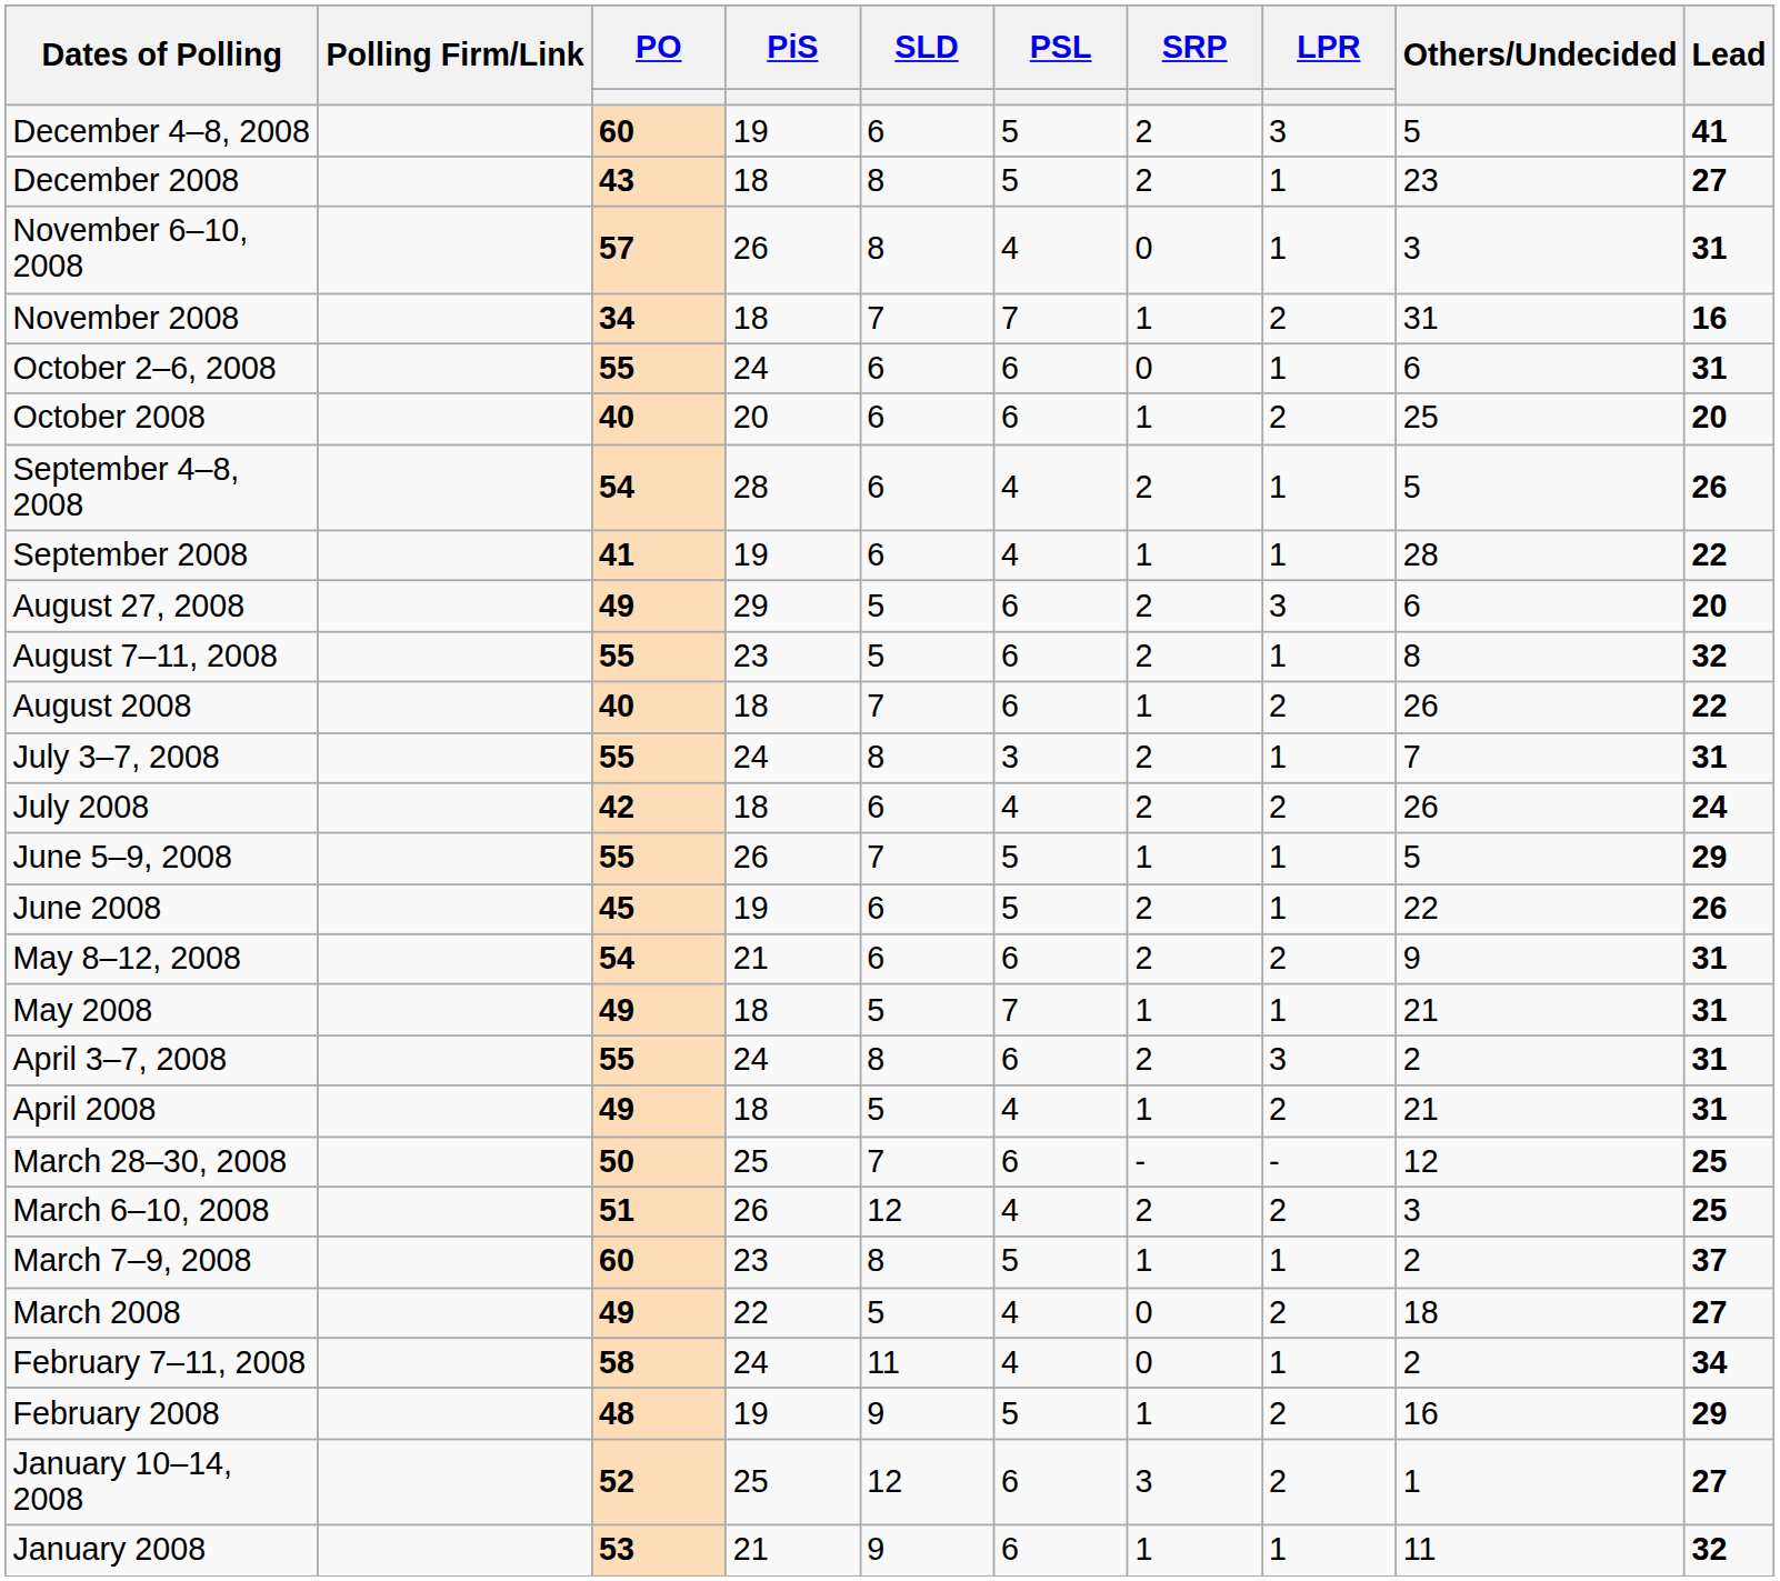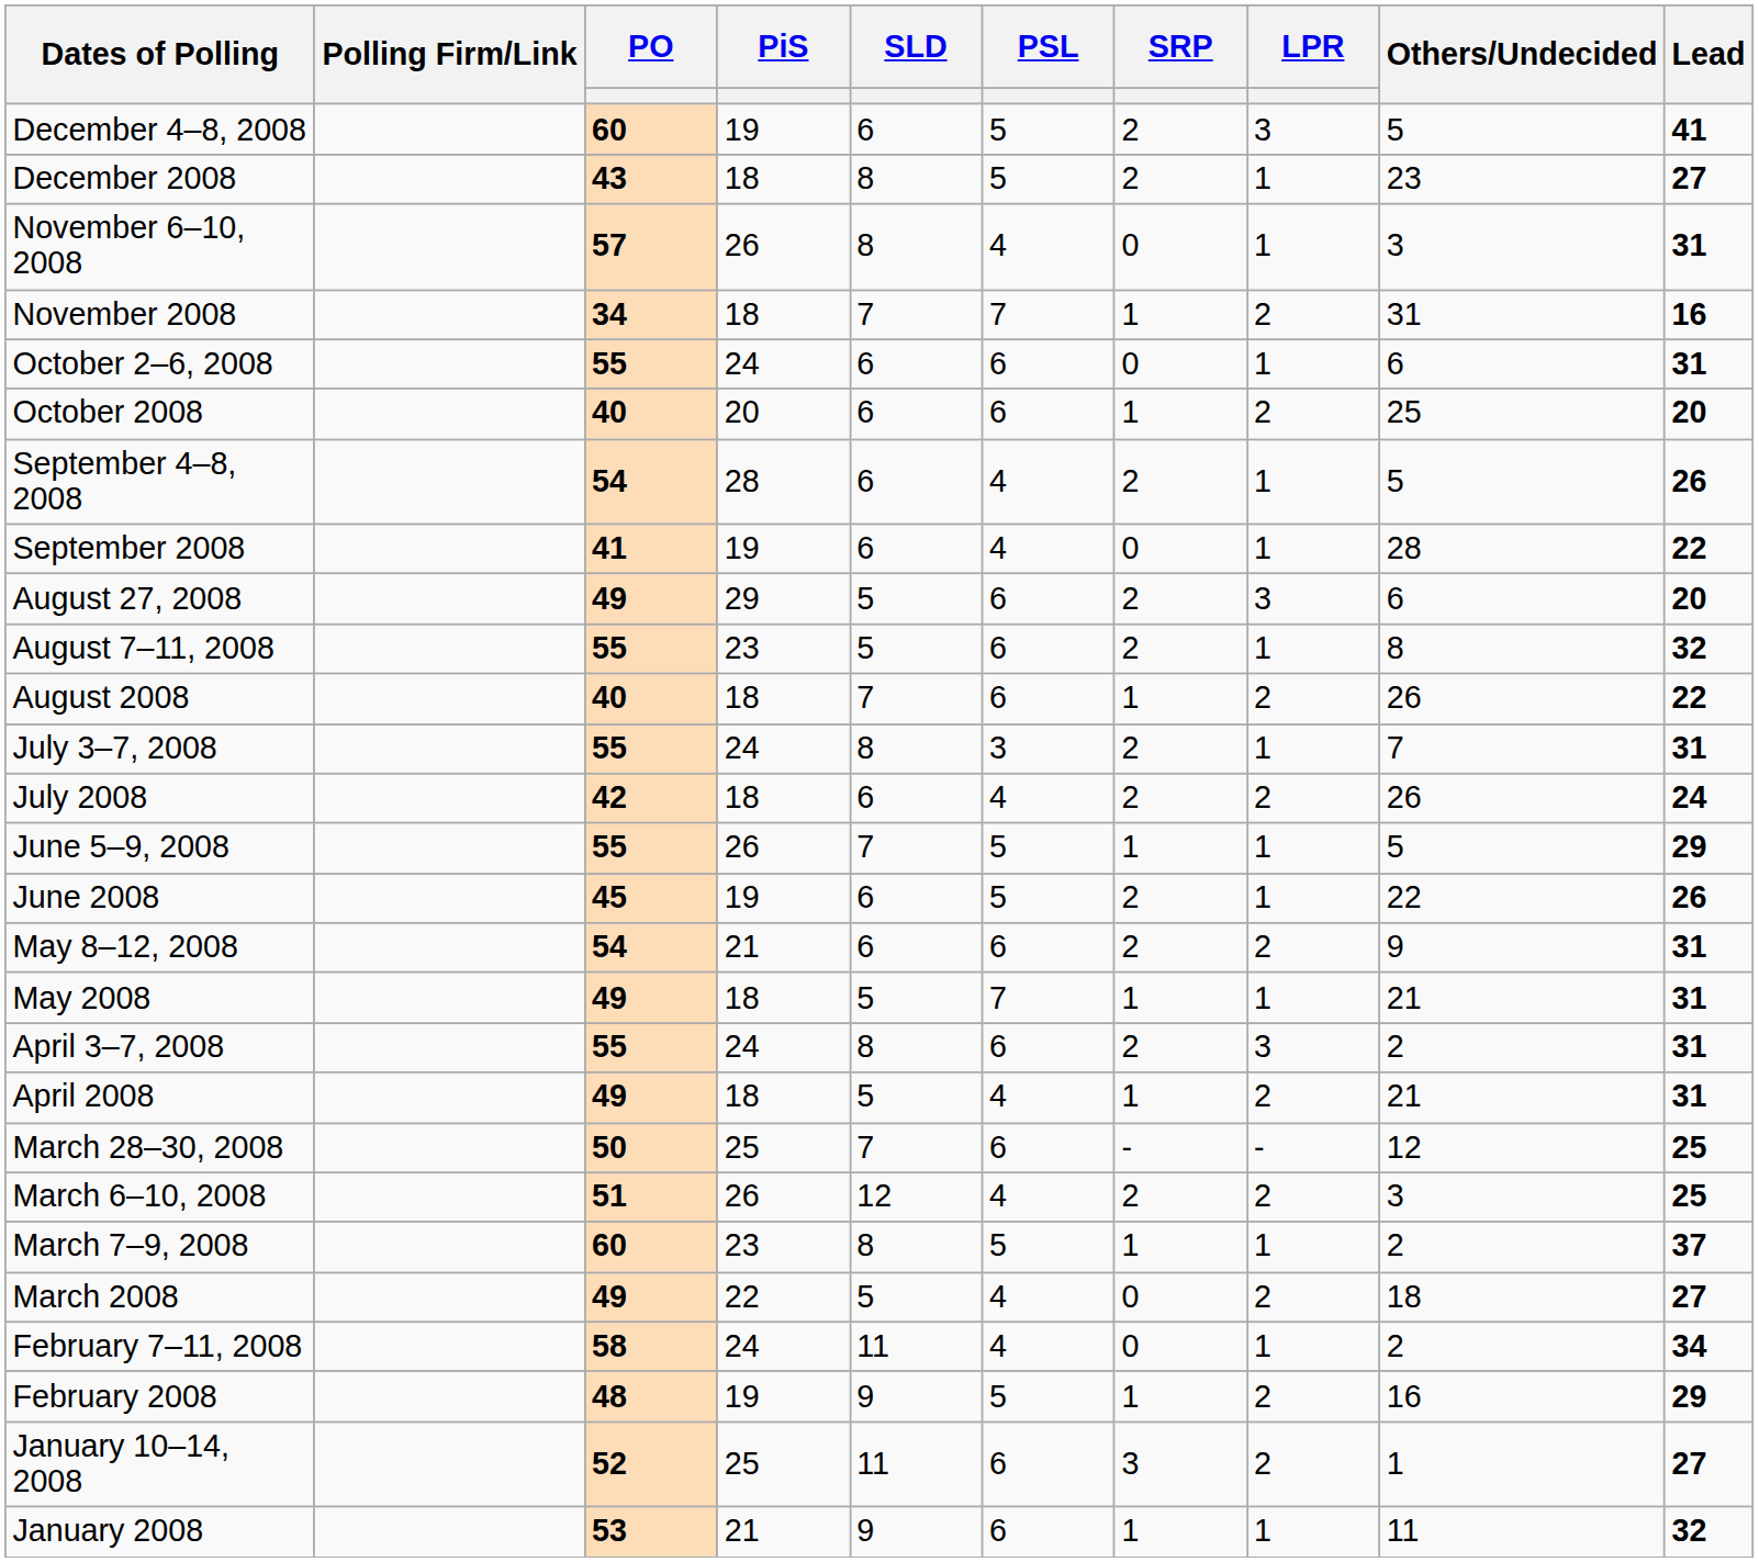September 2008 | SRP: 1 -> 0
January 10–14, 2008 | SLD: 12 -> 11
